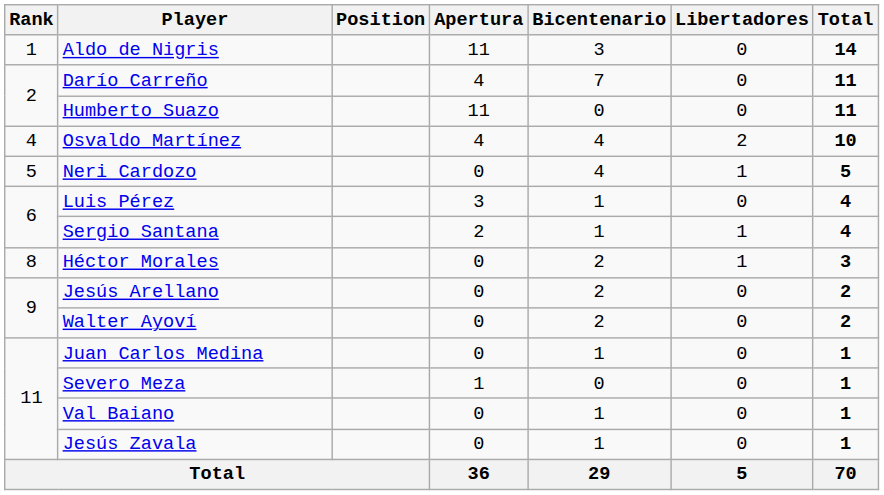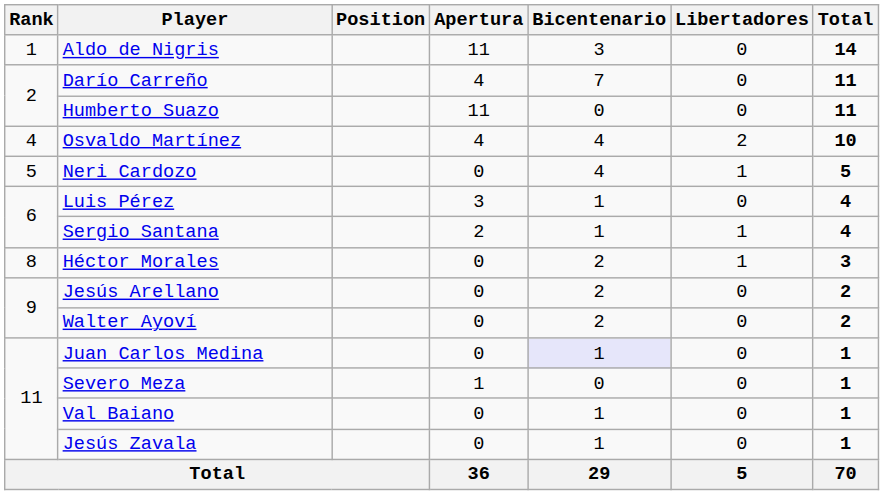Juan Carlos Medina | Bicentenario: no background -> lavender background
